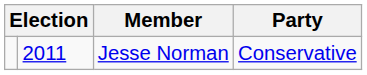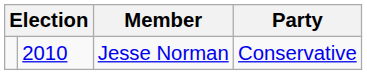Jesse Norman | column 2: 2011 -> 2010
